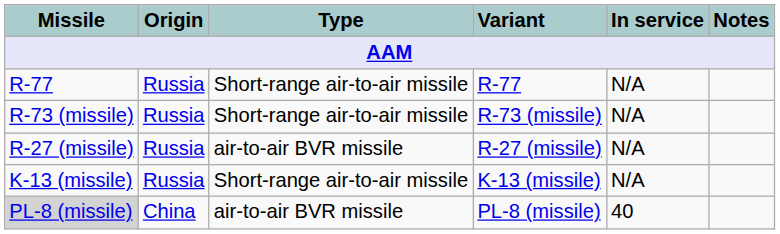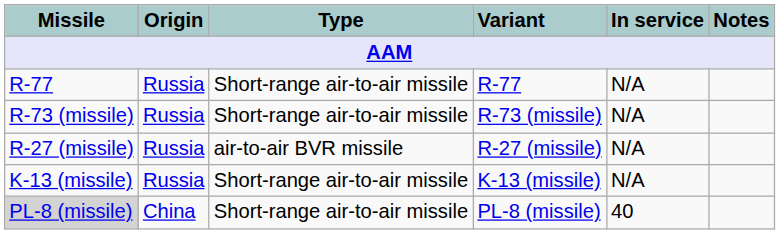row 7 | Type: air-to-air BVR missile -> Short-range air-to-air missile
